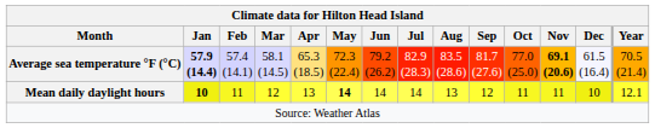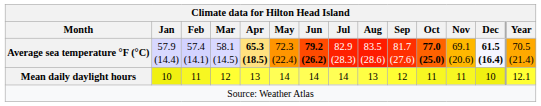row 3 | Jan: bold -> normal
row 3 | Apr: normal -> bold
row 3 | Jun: normal -> bold
row 3 | Oct: normal -> bold
row 3 | Nov: bold -> normal
row 3 | Dec: normal -> bold
row 4 | Jan: bold -> normal
row 4 | May: bold -> normal
